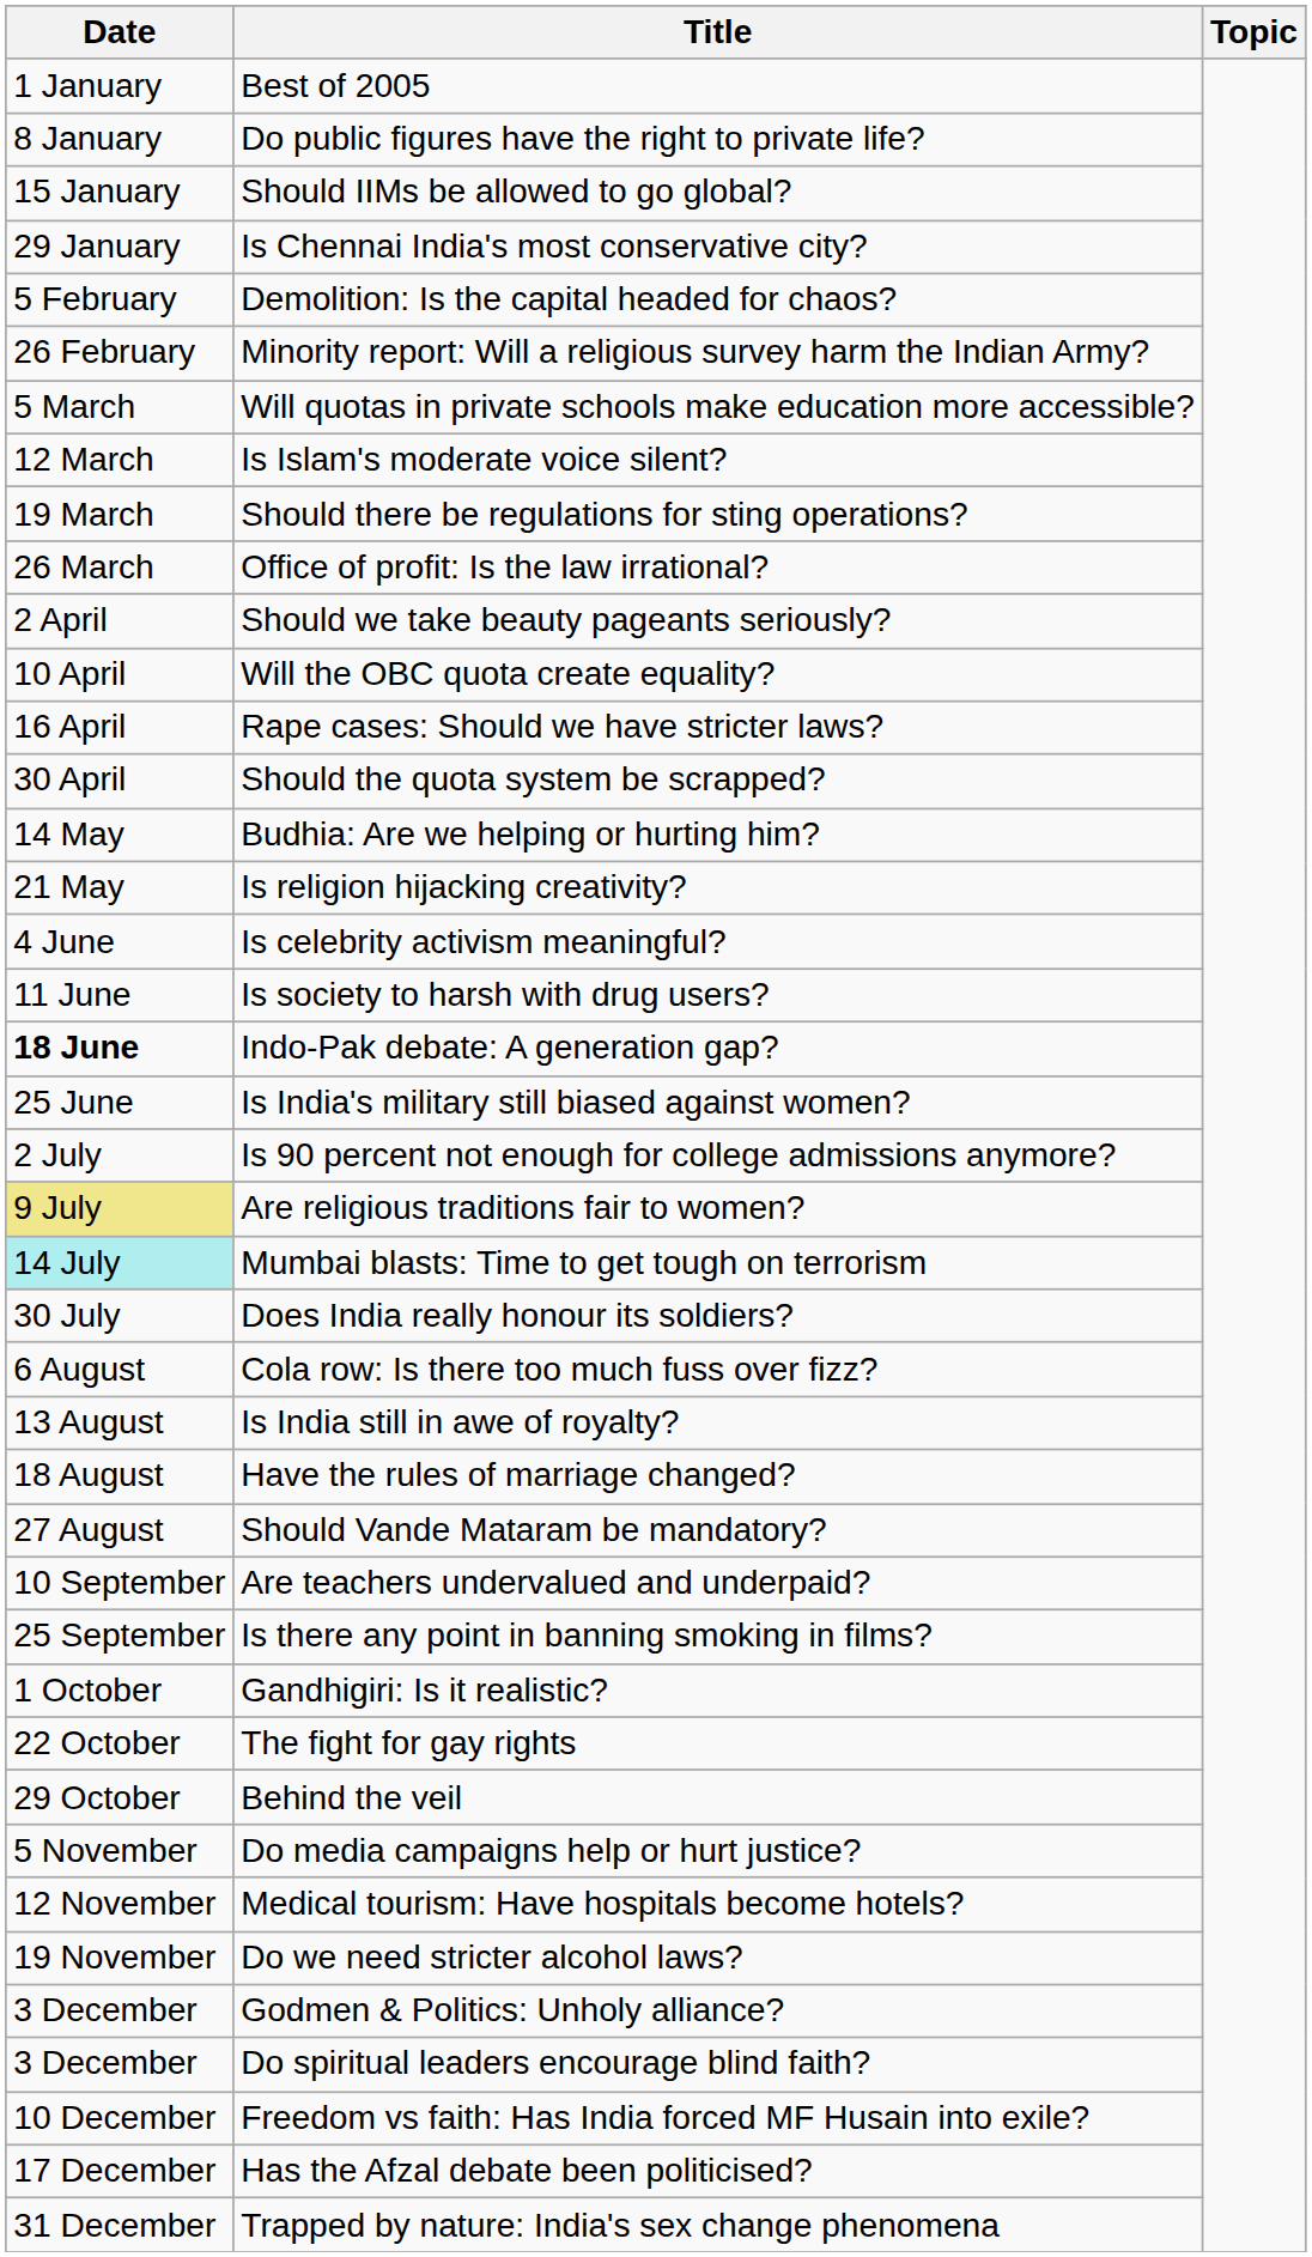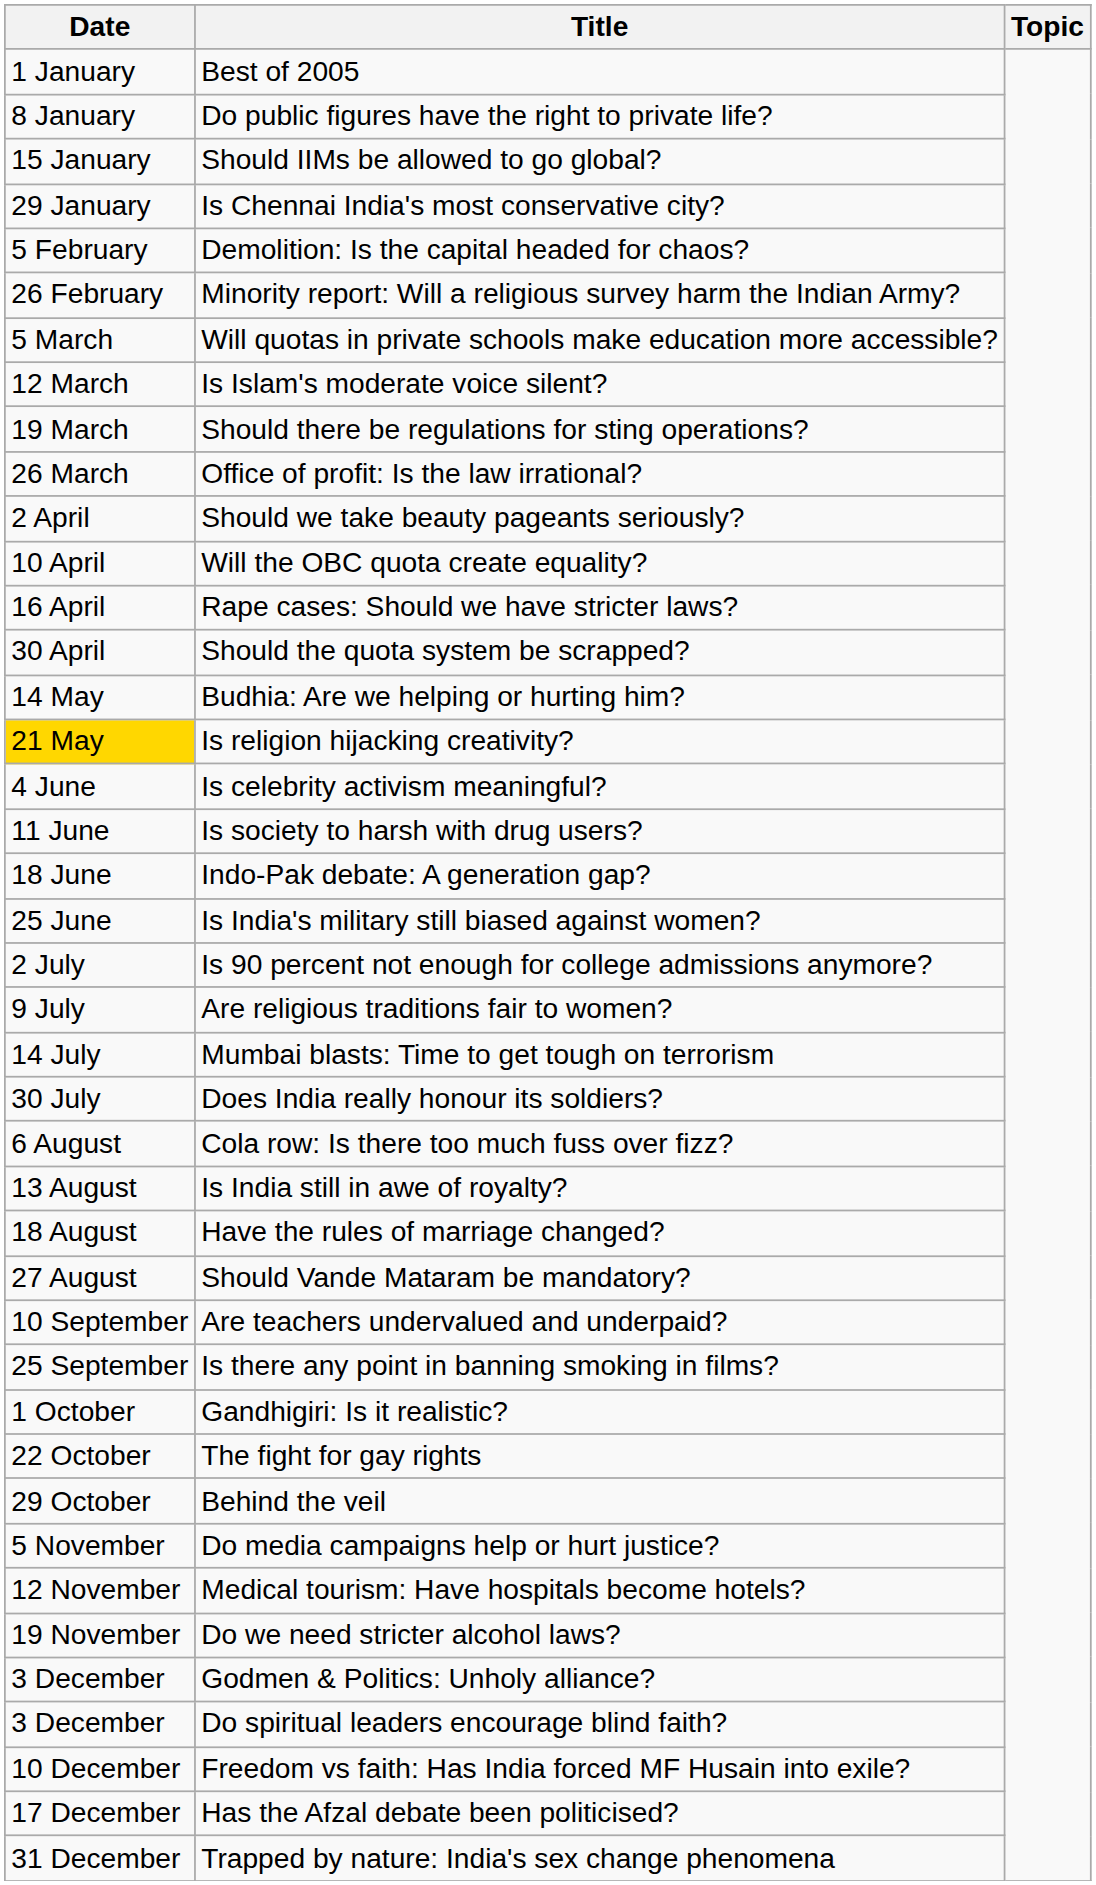Is religion hijacking creativity? | Date: no background -> gold background
Indo-Pak debate: A generation gap? | Date: bold -> normal
Are religious traditions fair to women? | Date: khaki background -> no background
Mumbai blasts: Time to get tough on terrorism | Date: paleturquoise background -> no background
